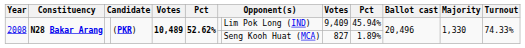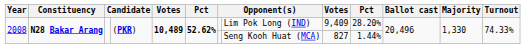row 2 | column 10: 45.94% -> 28.20%
row 3 | column 10: 1.89% -> 1.44%
